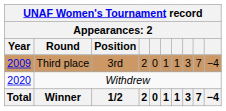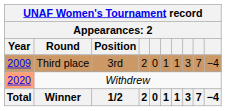Withdrew | Year: no background -> lightsalmon background
